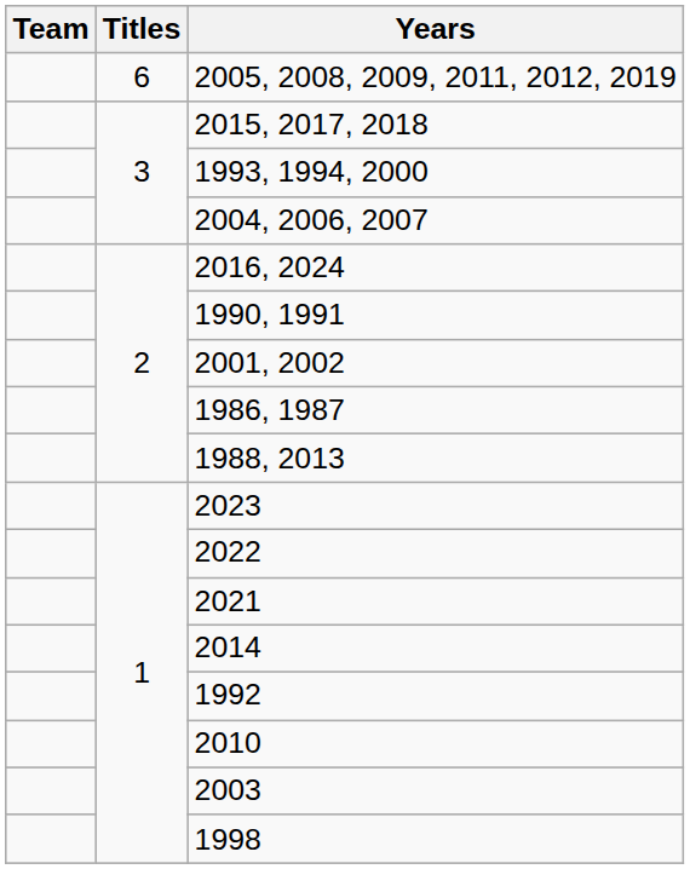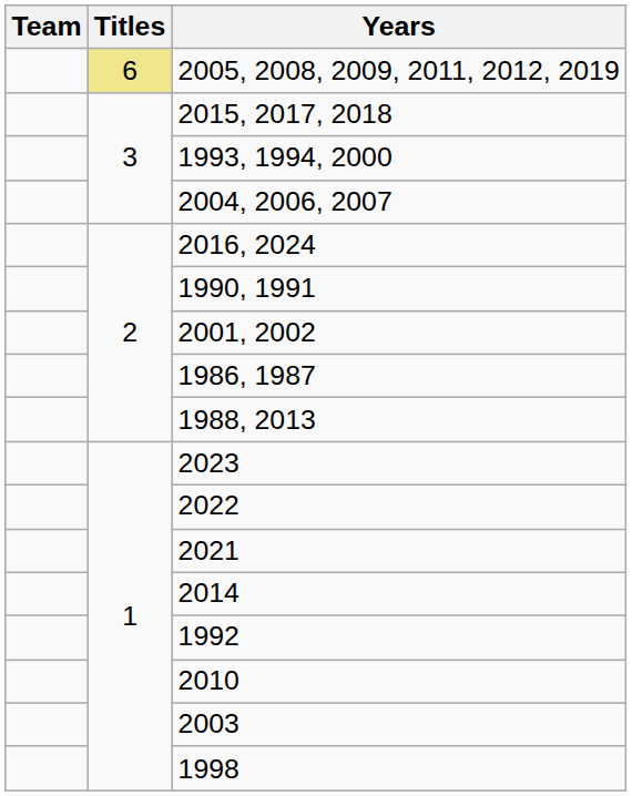2005, 2008, 2009, 2011, 2012, 2019 | Titles: no background -> khaki background
